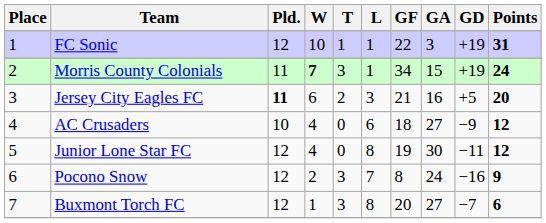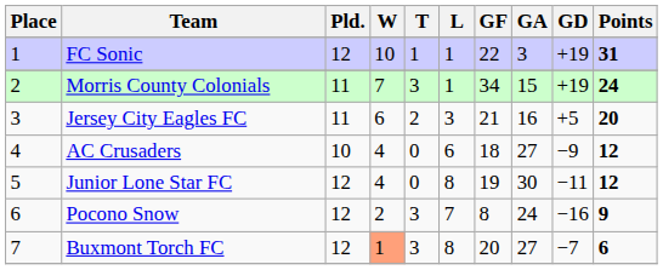Morris County Colonials | W: bold -> normal
Jersey City Eagles FC | Pld.: bold -> normal
Buxmont Torch FC | W: no background -> lightsalmon background
